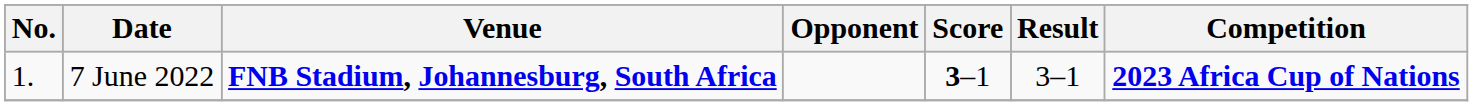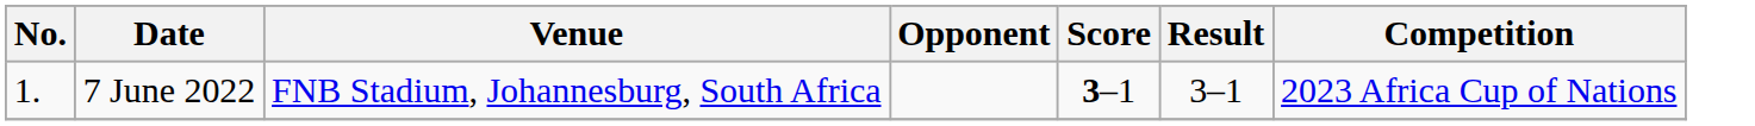7 June 2022 | Venue: bold -> normal
7 June 2022 | Competition: bold -> normal
